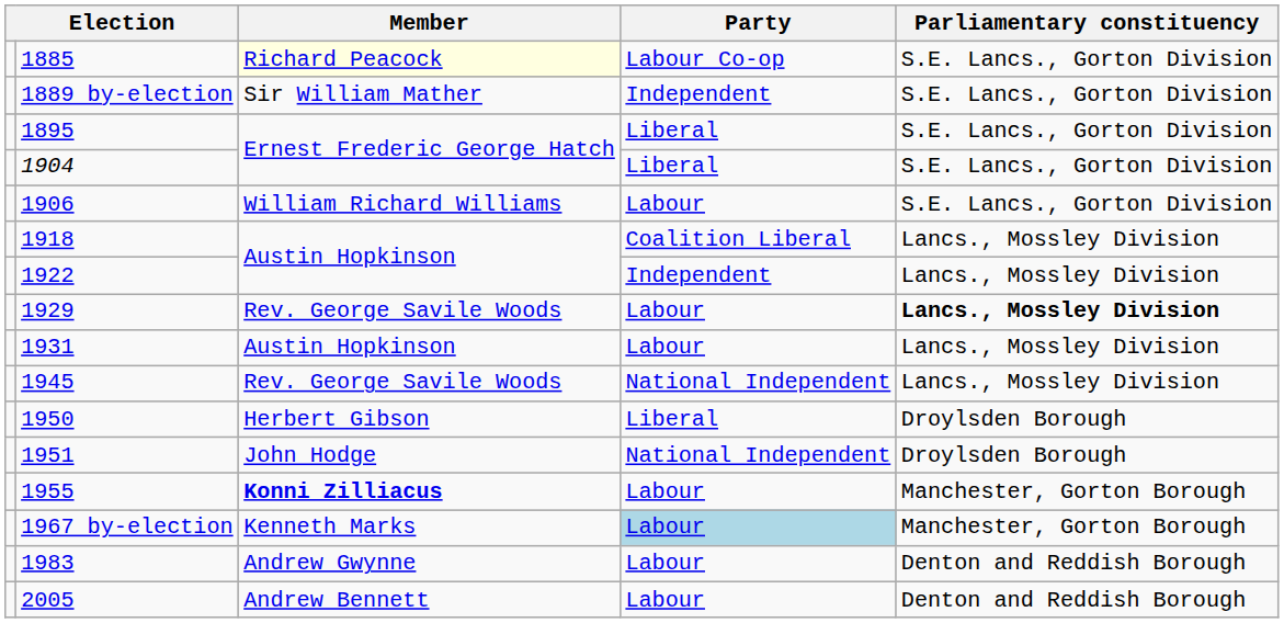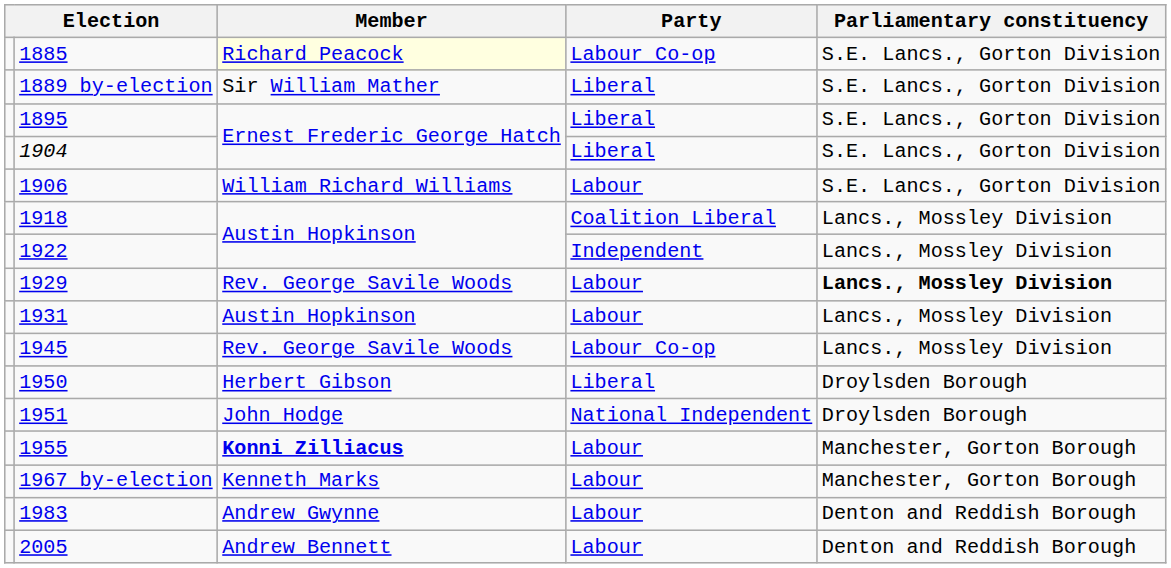1889 by-election | Party: Independent -> Liberal
1945 | Party: National Independent -> Labour Co-op
1967 by-election | Party: lightblue background -> no background
